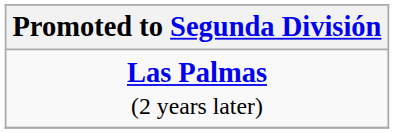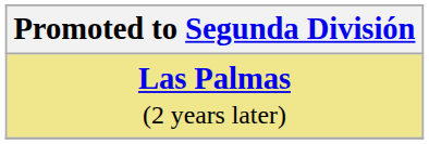Las Palmas (2 years later) | column 1: no background -> khaki background
